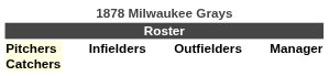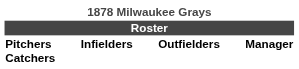Pitchers Catchers | column 1: lightyellow background -> no background
